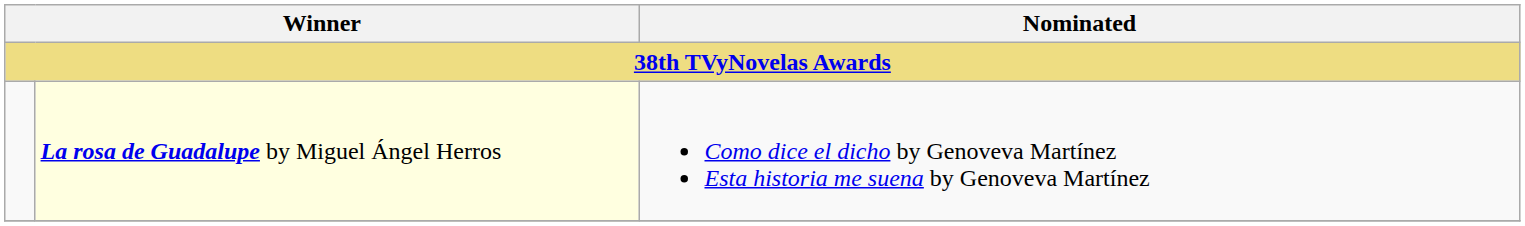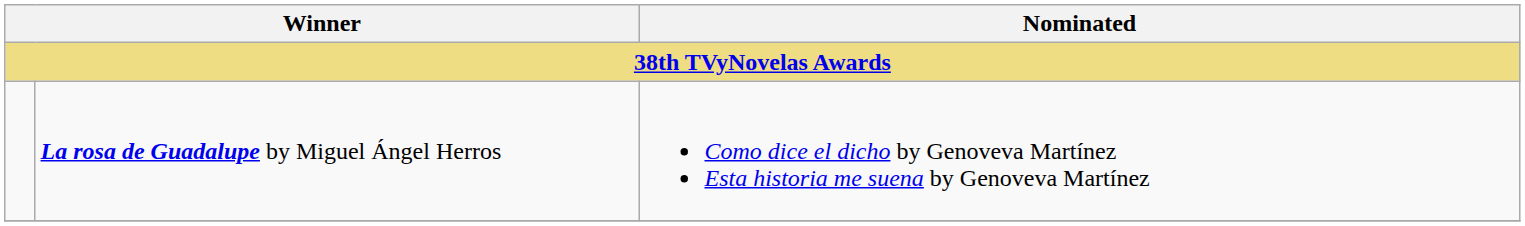La rosa de Guadalupe by Miguel Ángel Herros | column 2: lightyellow background -> no background
